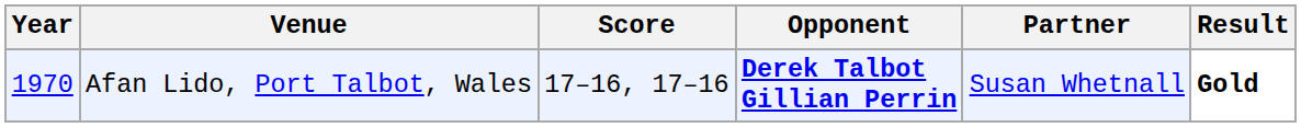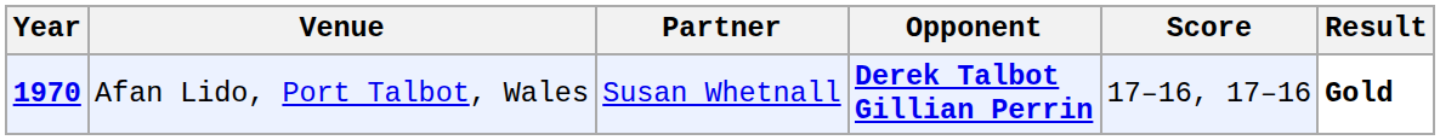columns swapped: Partner <-> Score
Afan Lido, Port Talbot, Wales | Year: normal -> bold
